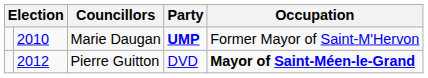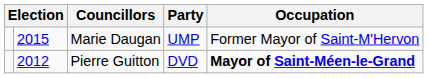Marie Daugan | column 2: 2010 -> 2015
Marie Daugan | Party: bold -> normal
